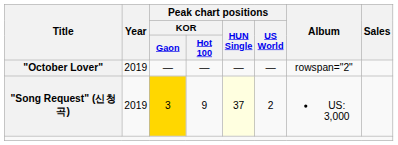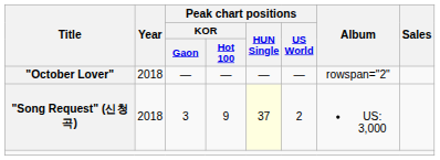"October Lover" | Year: 2019 -> 2018
"Song Request" (신청곡) | Year: 2019 -> 2018
"Song Request" (신청곡) | Peak chart positions / KOR / Gaon: gold background -> no background
